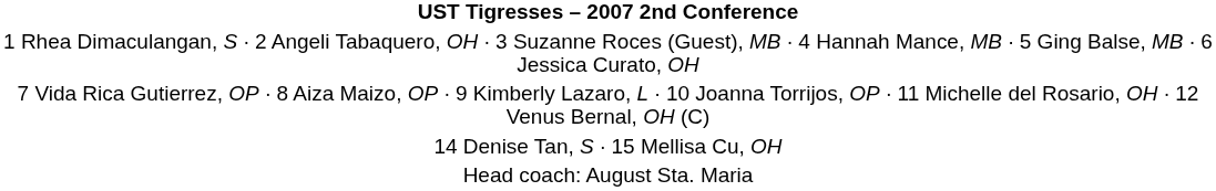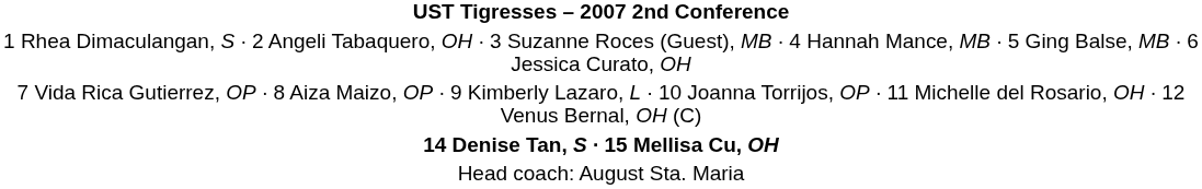row 4 | column 1: normal -> bold
